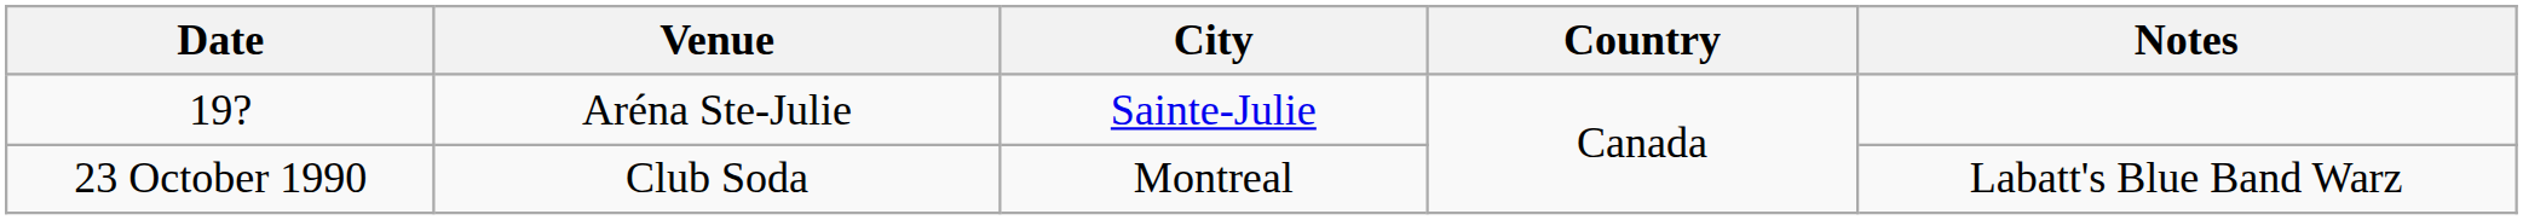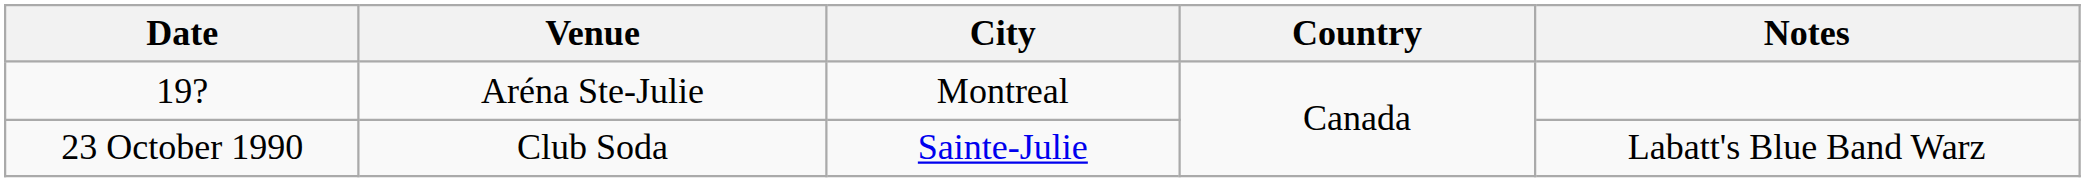19? | City: Sainte-Julie -> Montreal
23 October 1990 | City: Montreal -> Sainte-Julie
